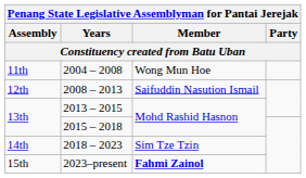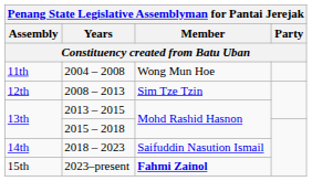2008 – 2013 | Member: Saifuddin Nasution Ismail -> Sim Tze Tzin
2018 – 2023 | Member: Sim Tze Tzin -> Saifuddin Nasution Ismail
